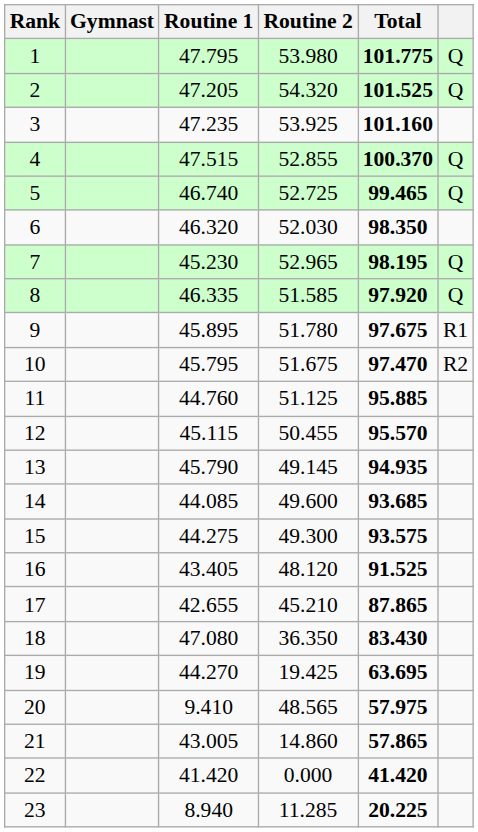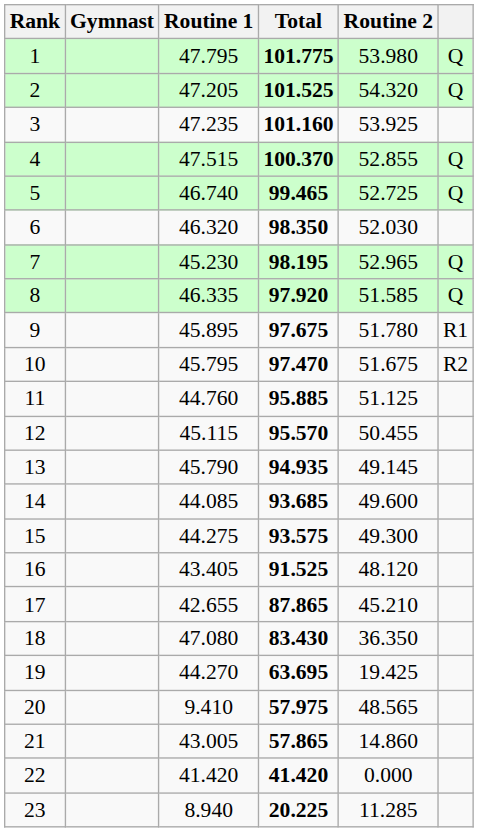columns swapped: Routine 2 <-> Total
